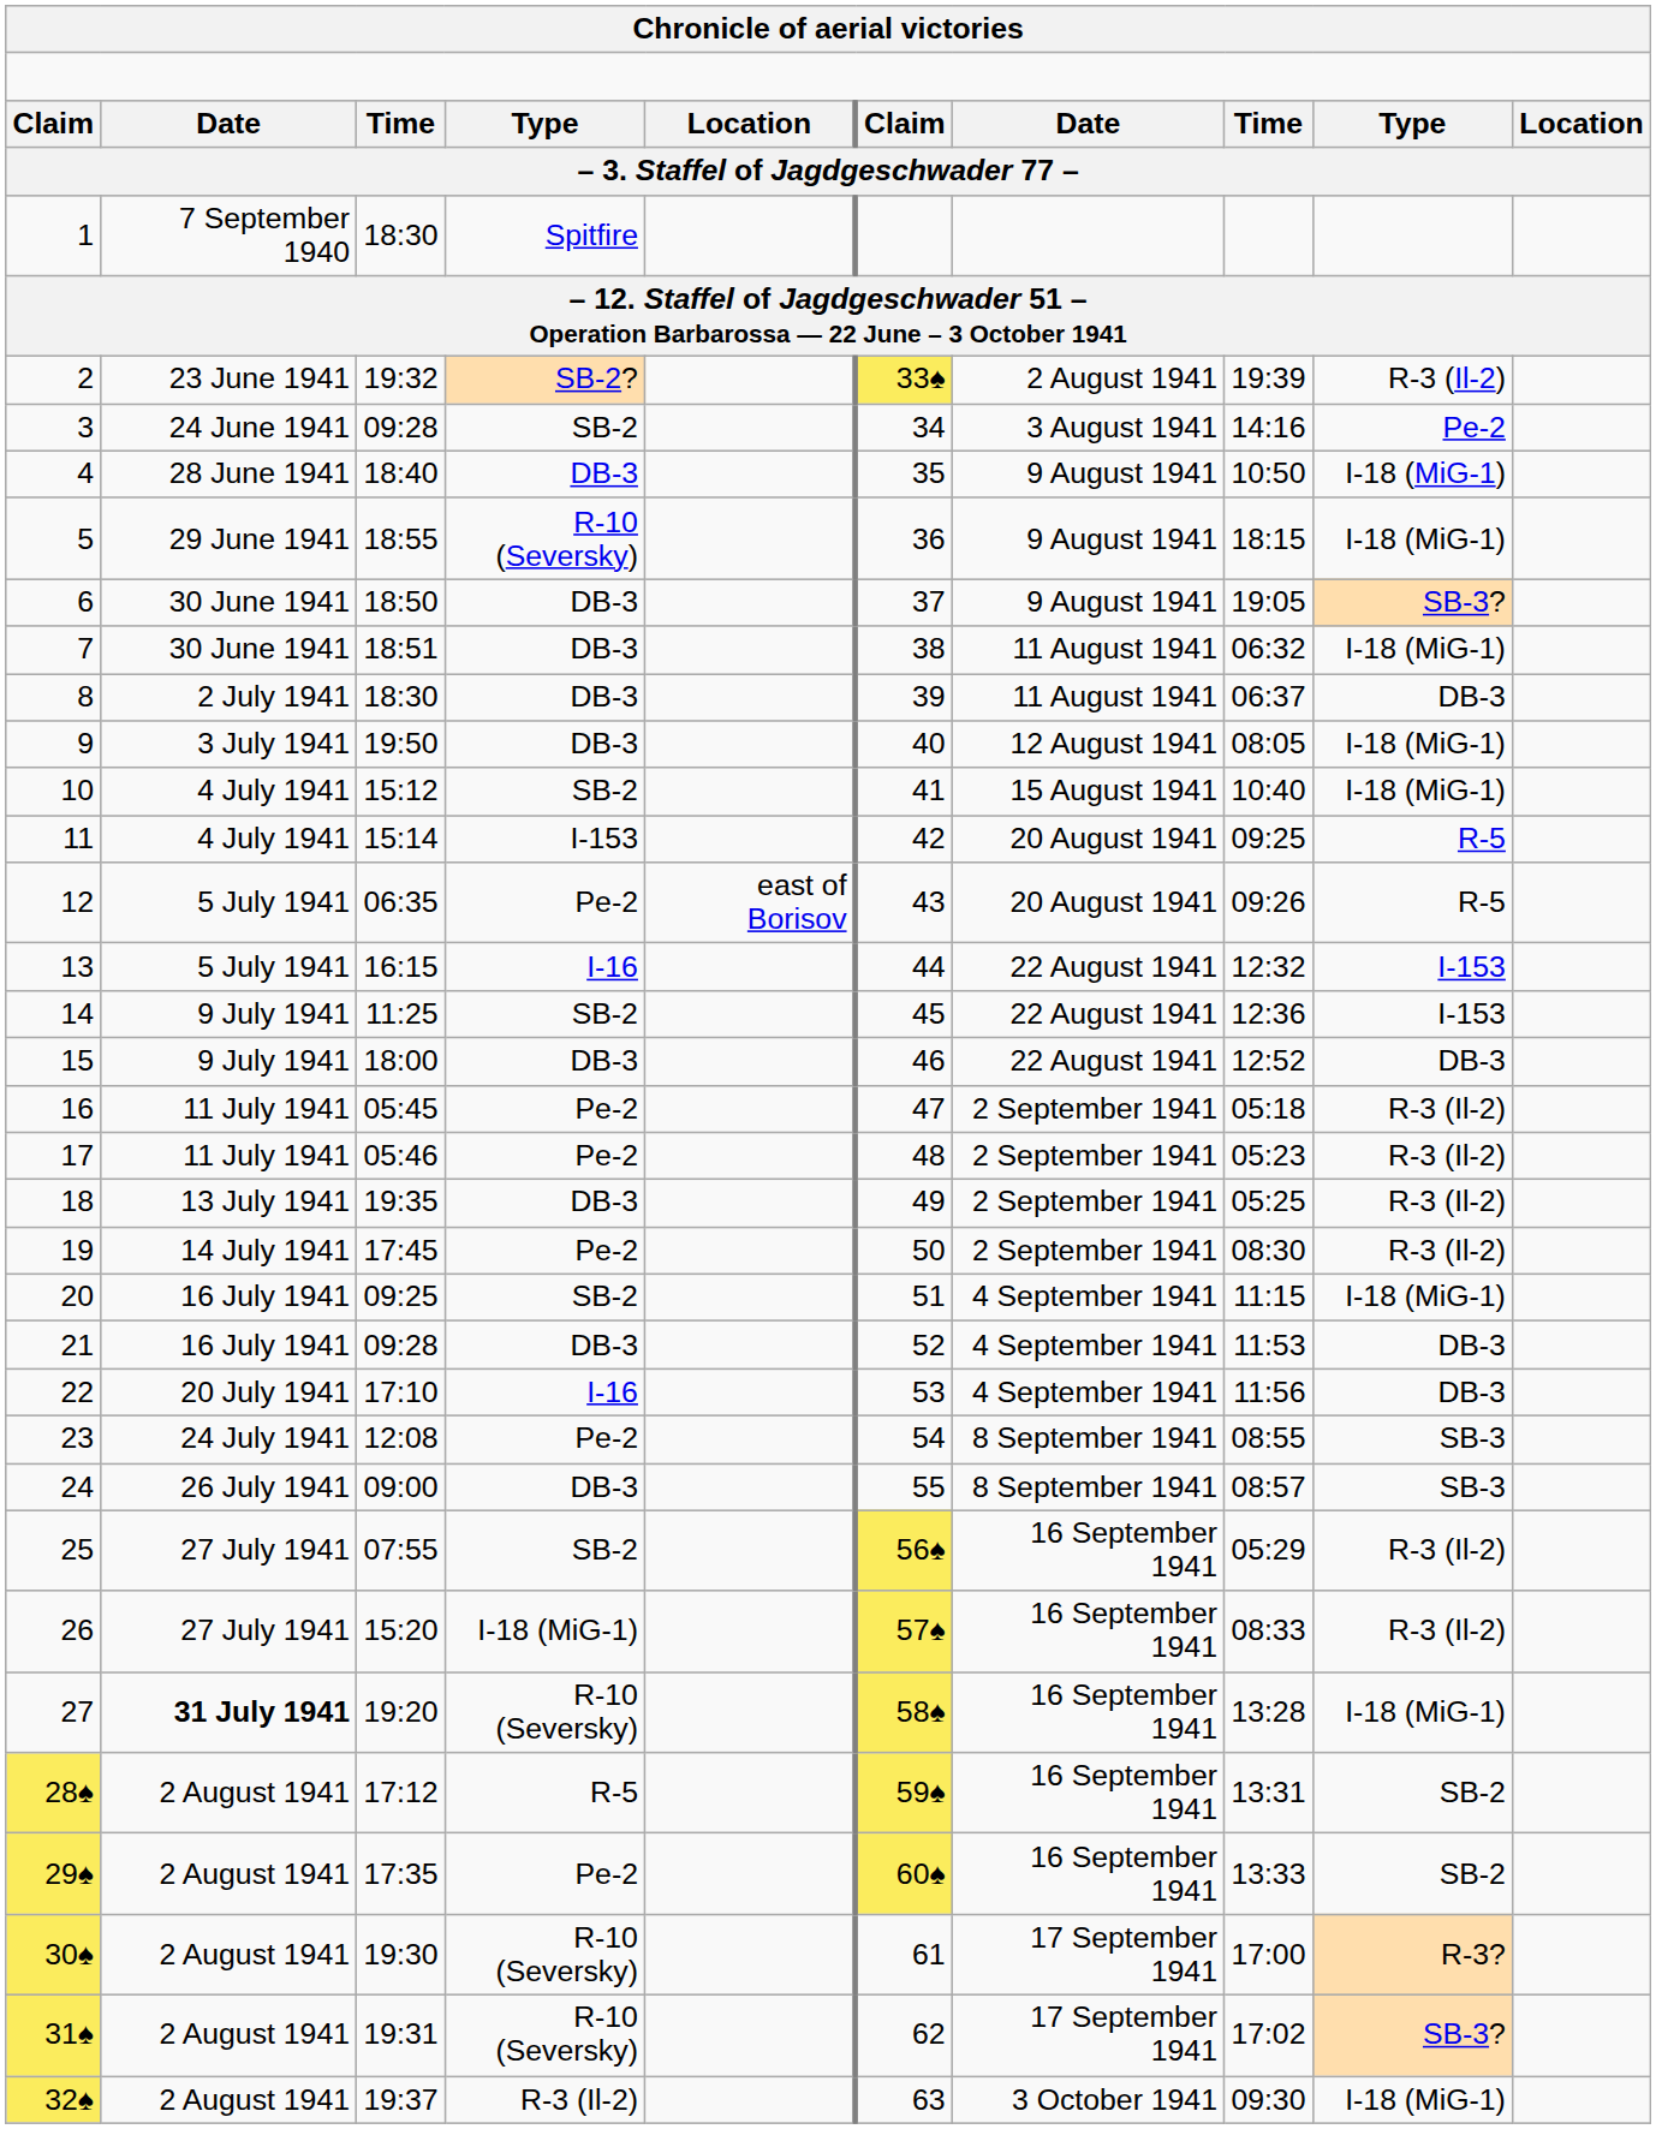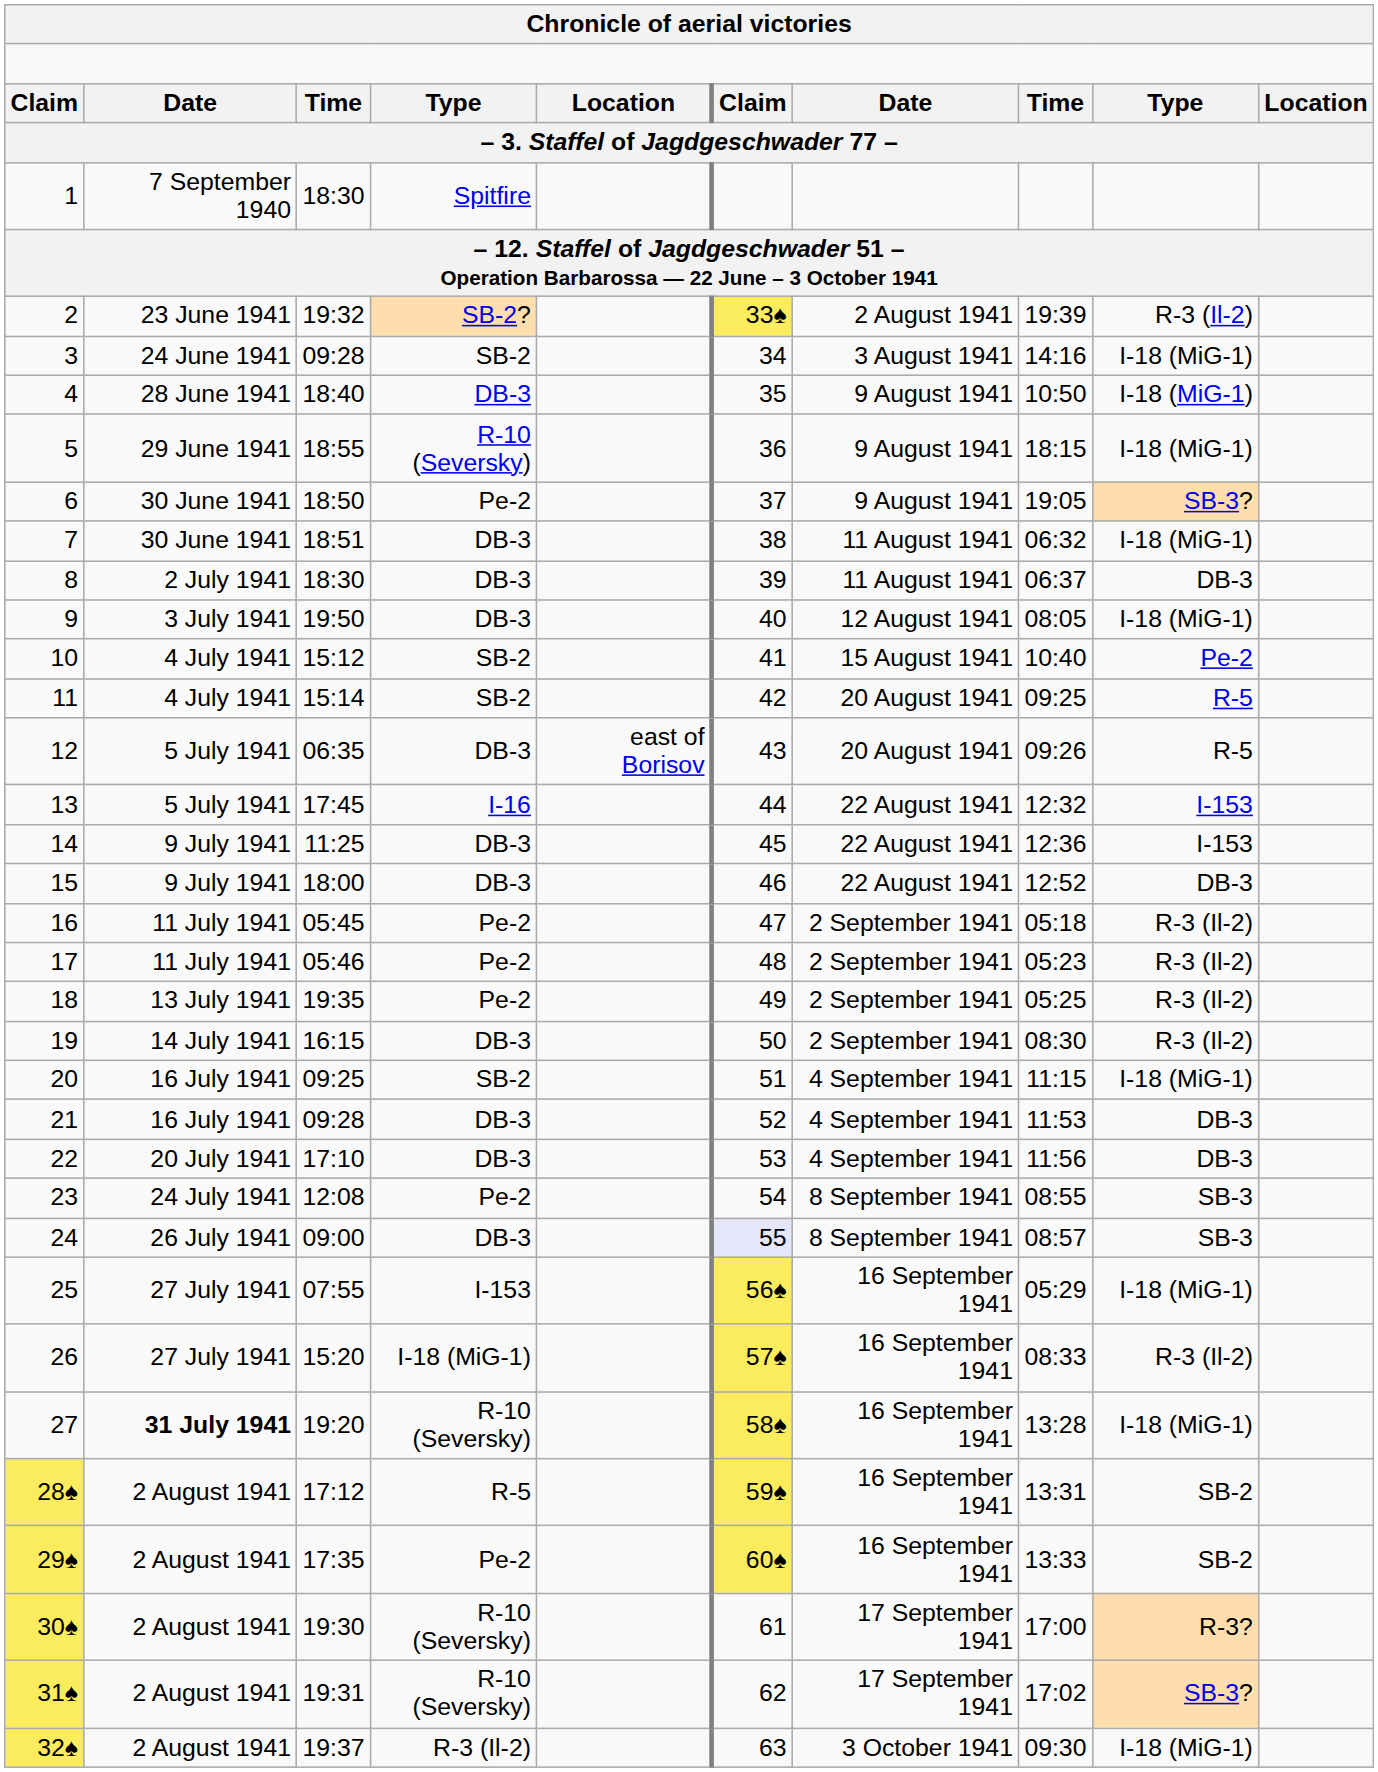3 | column 9: Pe-2 -> I-18 (MiG-1)
6 | column 4: DB-3 -> Pe-2
10 | column 9: I-18 (MiG-1) -> Pe-2
11 | column 4: I-153 -> SB-2
12 | column 4: Pe-2 -> DB-3
13 | column 3: 16:15 -> 17:45
14 | column 4: SB-2 -> DB-3
18 | column 4: DB-3 -> Pe-2
19 | column 3: 17:45 -> 16:15
19 | column 4: Pe-2 -> DB-3
22 | column 4: I-16 -> DB-3
24 | column 6: no background -> lavender background
25 | column 4: SB-2 -> I-153
25 | column 9: R-3 (Il-2) -> I-18 (MiG-1)
